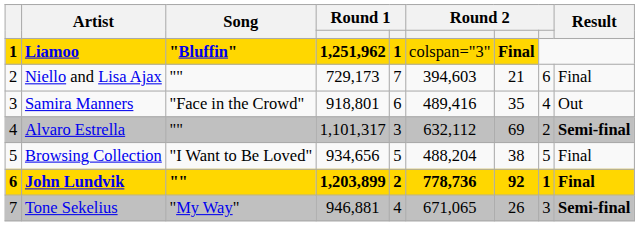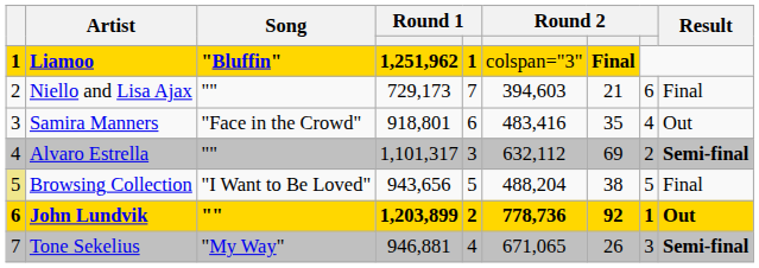Samira Manners | column 6: 489,416 -> 483,416
Browsing Collection | column 1: no background -> khaki background
Browsing Collection | column 4: 934,656 -> 943,656
John Lundvik | Result: Final -> Out
